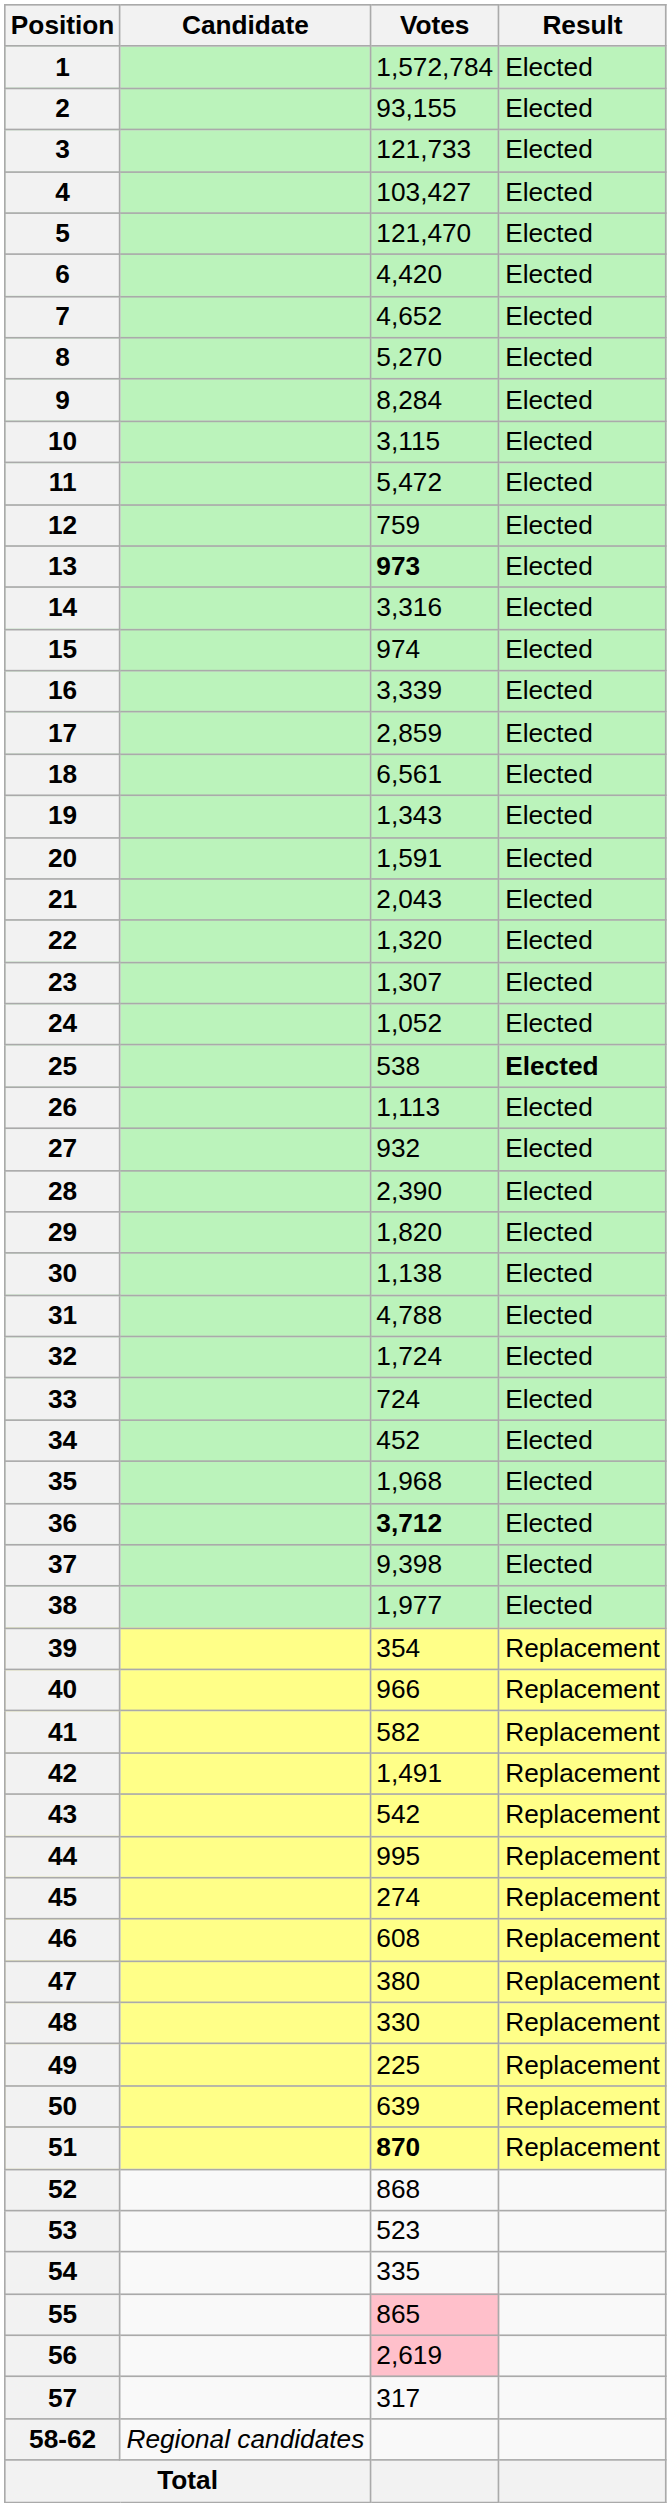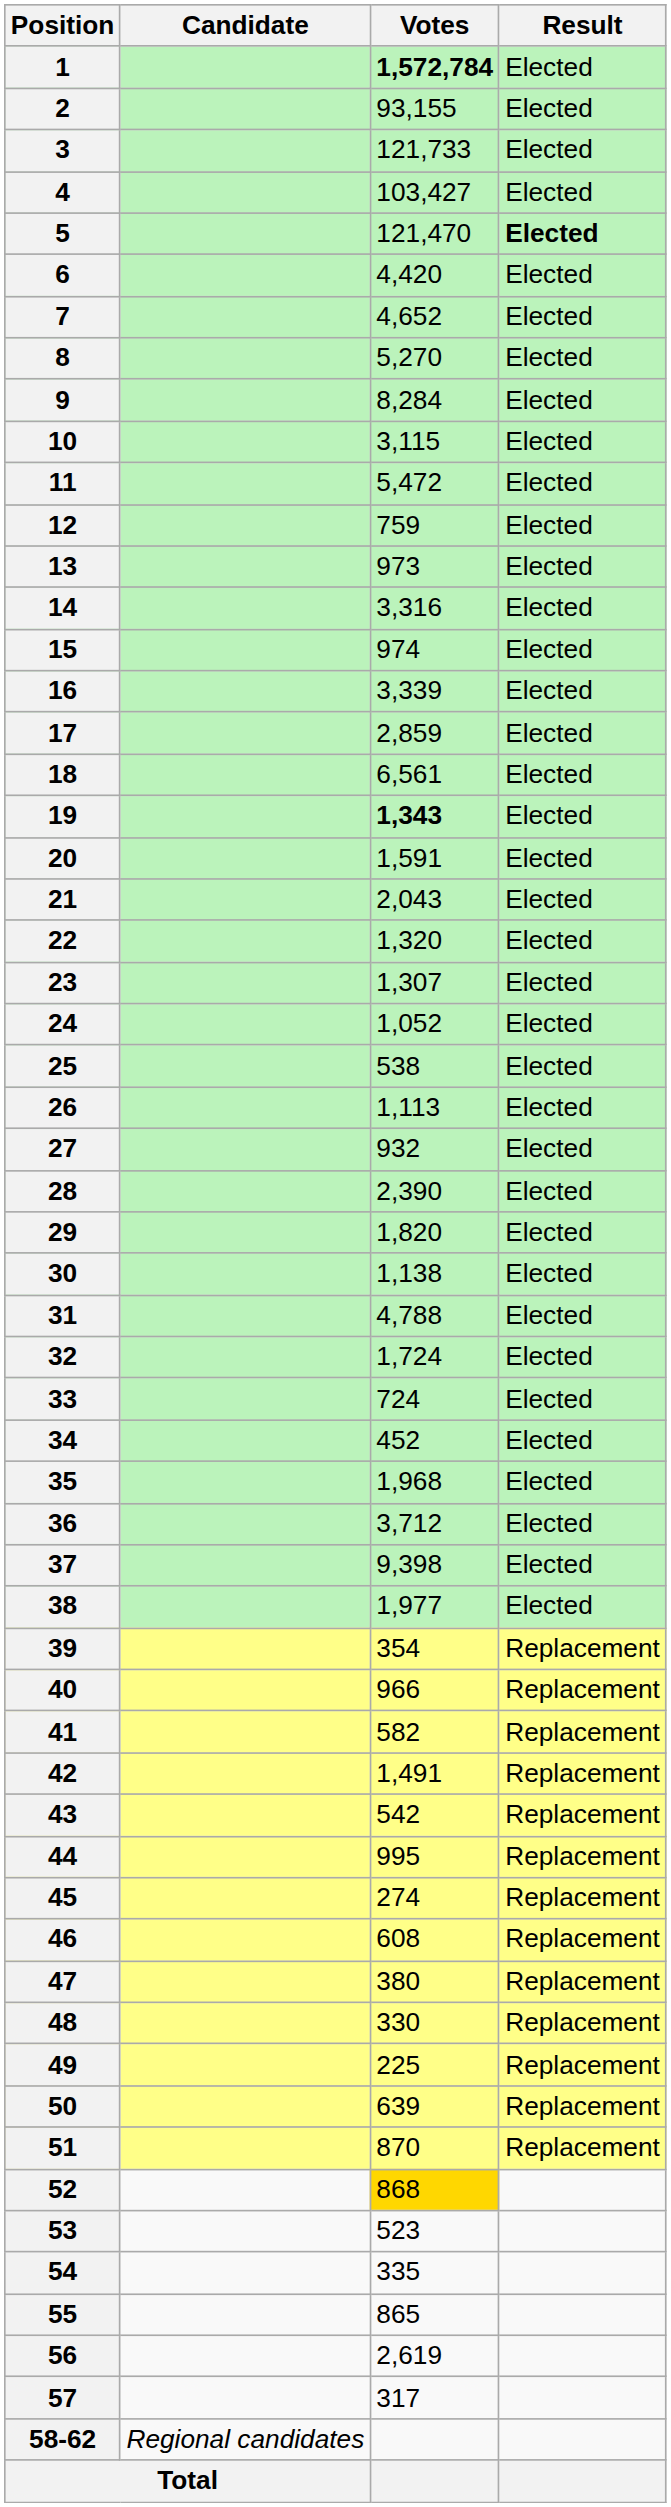1 | Votes: normal -> bold
5 | Result: normal -> bold
13 | Votes: bold -> normal
19 | Votes: normal -> bold
25 | Result: bold -> normal
36 | Votes: bold -> normal
51 | Votes: bold -> normal
52 | Votes: no background -> gold background
55 | Votes: pink background -> no background
56 | Votes: pink background -> no background
